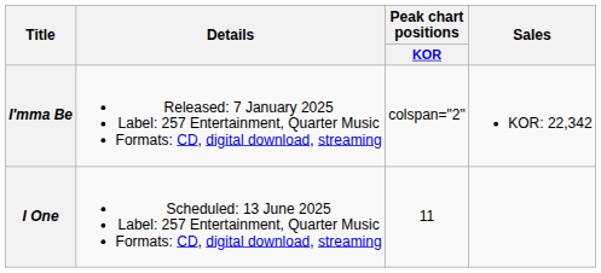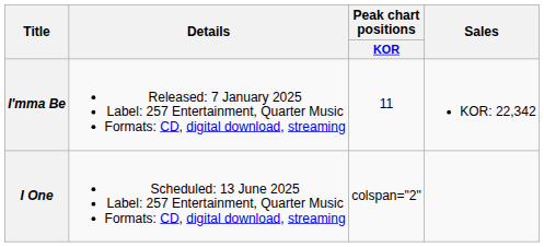I'mma Be | Peak chart positions / KOR: colspan="2" -> 11
I One | Peak chart positions / KOR: 11 -> colspan="2"
